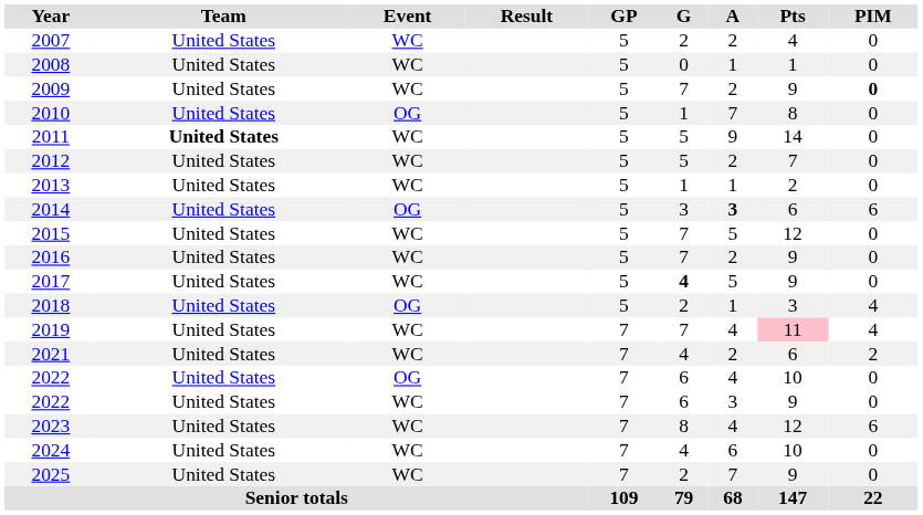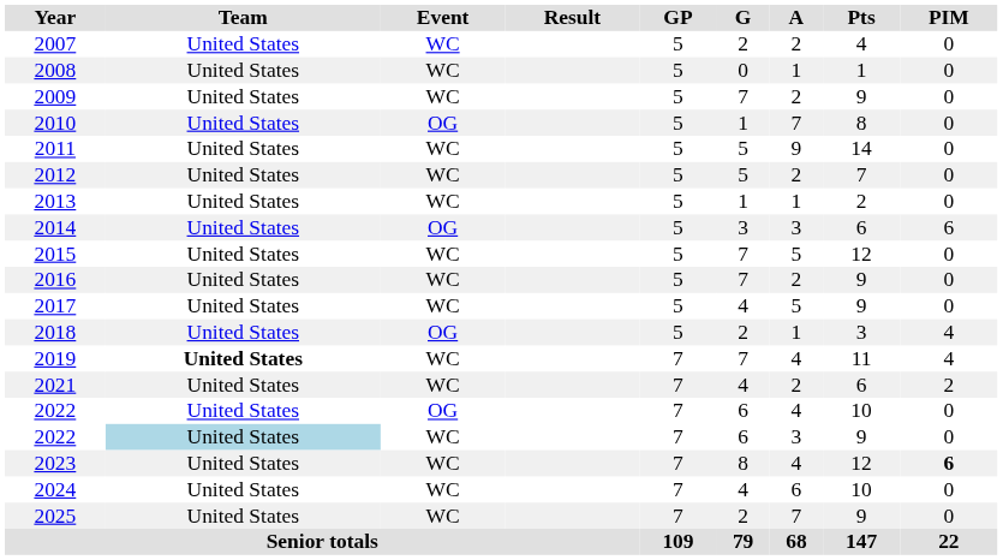2009 | PIM: bold -> normal
2011 | Team: bold -> normal
2014 | A: bold -> normal
2017 | G: bold -> normal
2019 | Team: normal -> bold
2019 | Pts: pink background -> no background
2022 / WC | Team: no background -> lightblue background
2023 | PIM: normal -> bold
